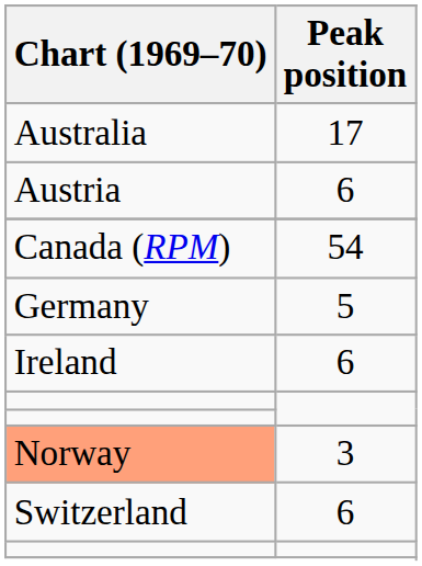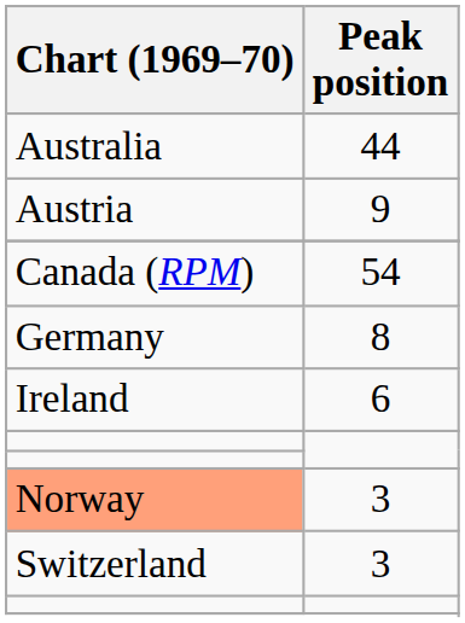row 2 | Peak position: 17 -> 44
row 3 | Peak position: 6 -> 9
row 5 | Peak position: 5 -> 8
row 10 | Peak position: 6 -> 3
